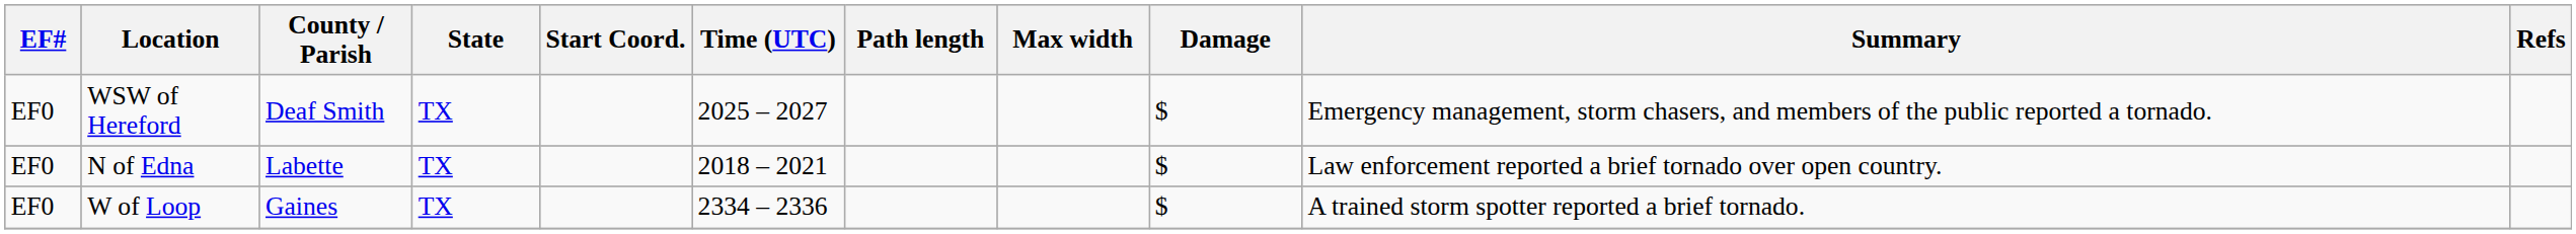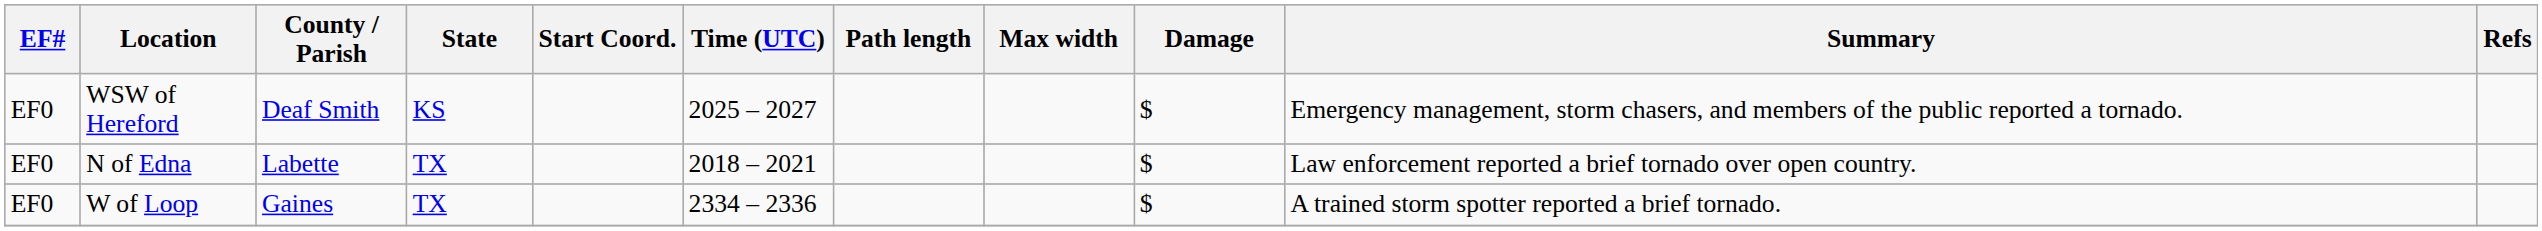WSW of Hereford | State: TX -> KS
